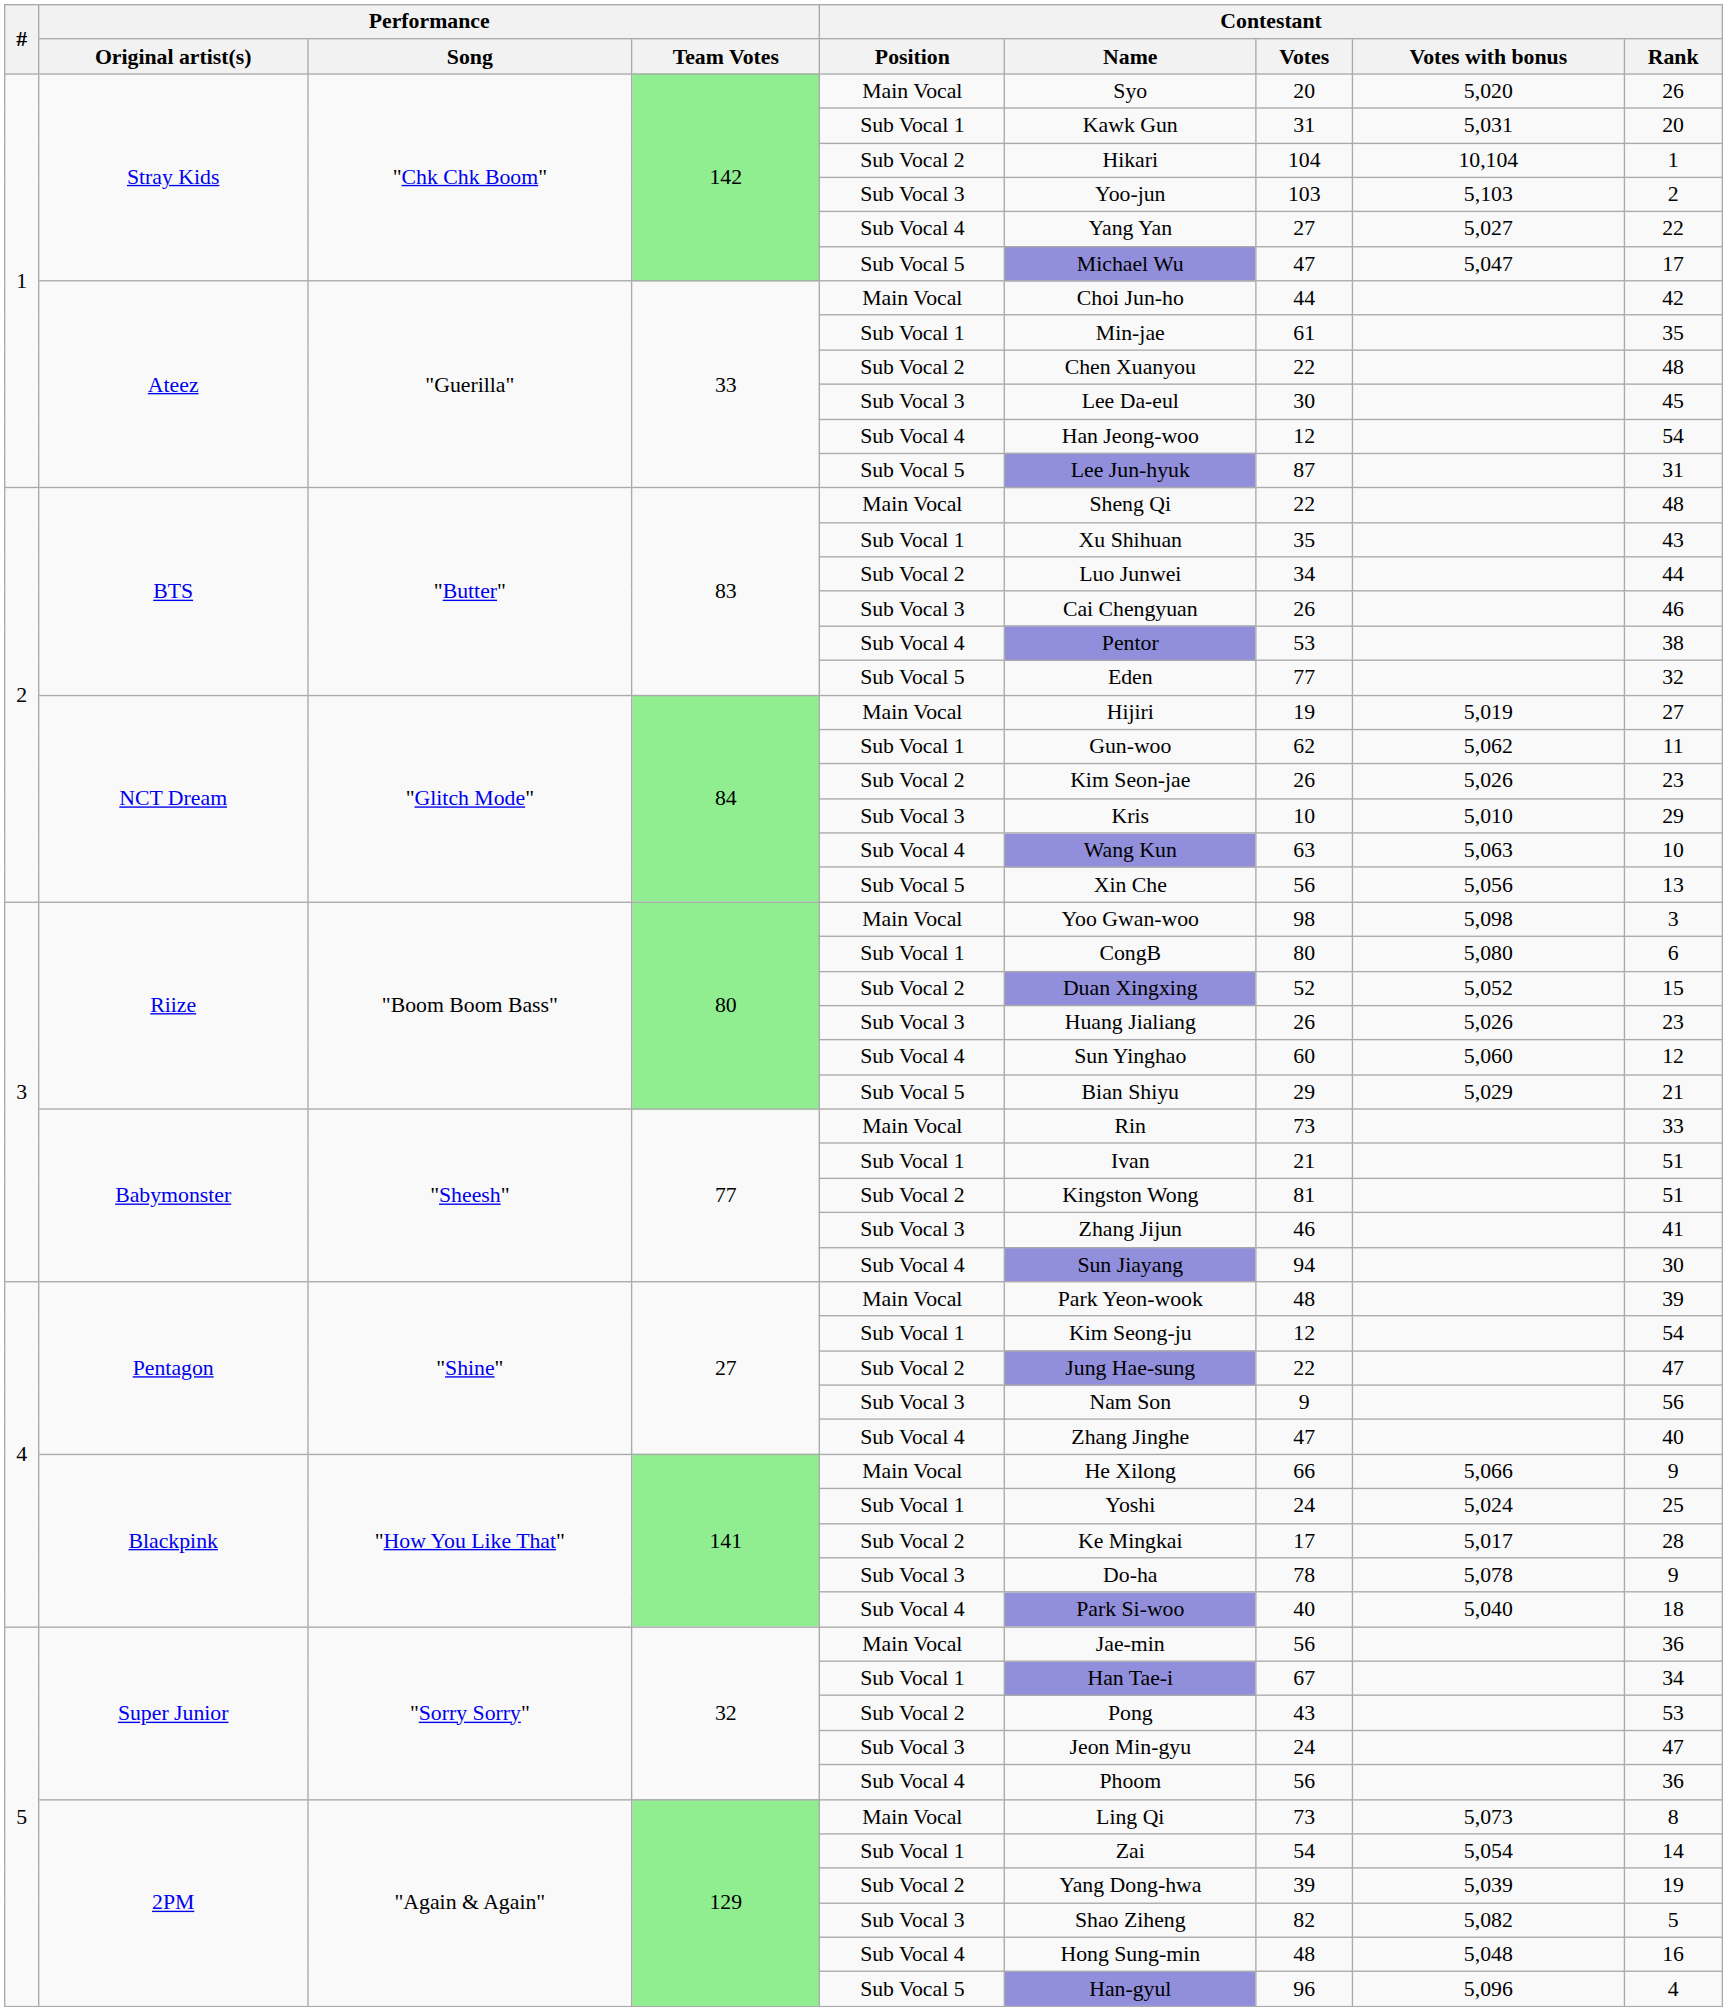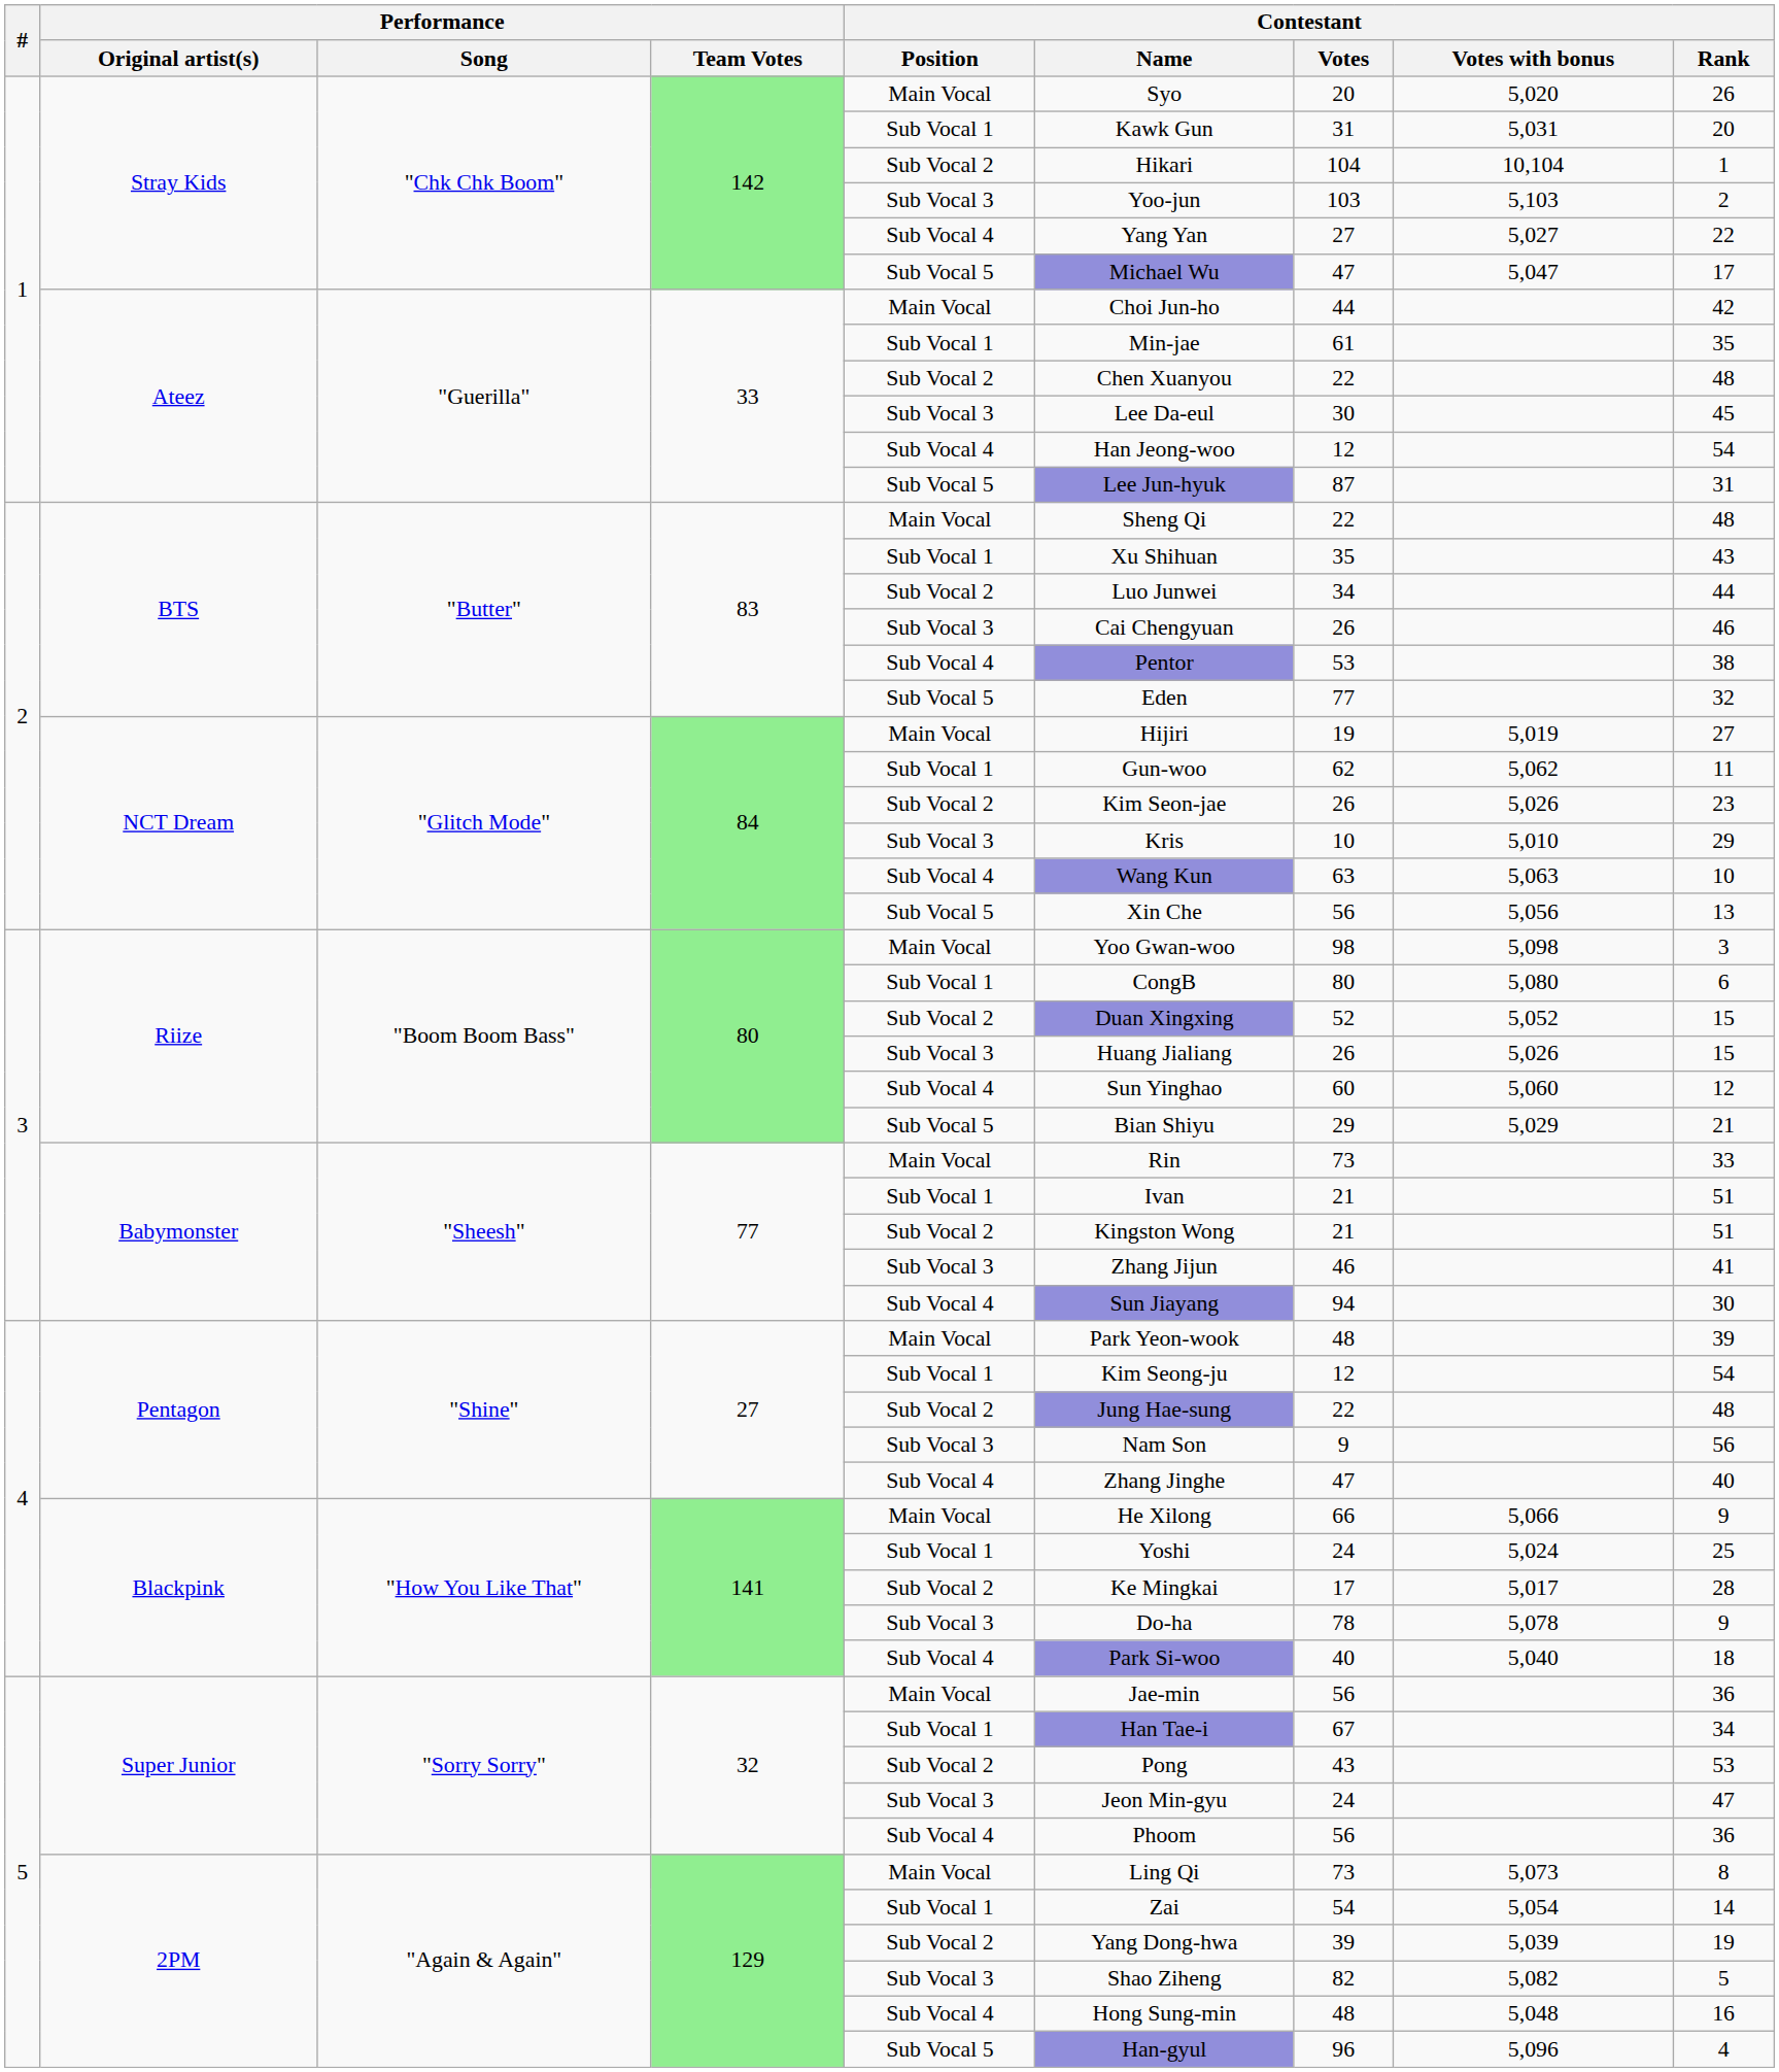row 30 | Contestant / Rank: 23 -> 15
row 35 | Contestant / Votes: 81 -> 21
row 40 | Contestant / Rank: 47 -> 48
